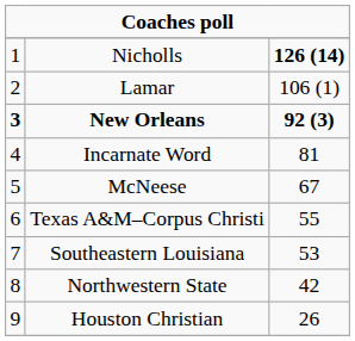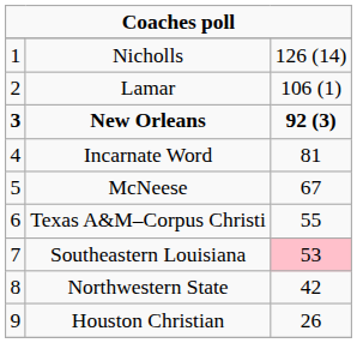Nicholls | column 3: bold -> normal
Southeastern Louisiana | column 3: no background -> pink background
